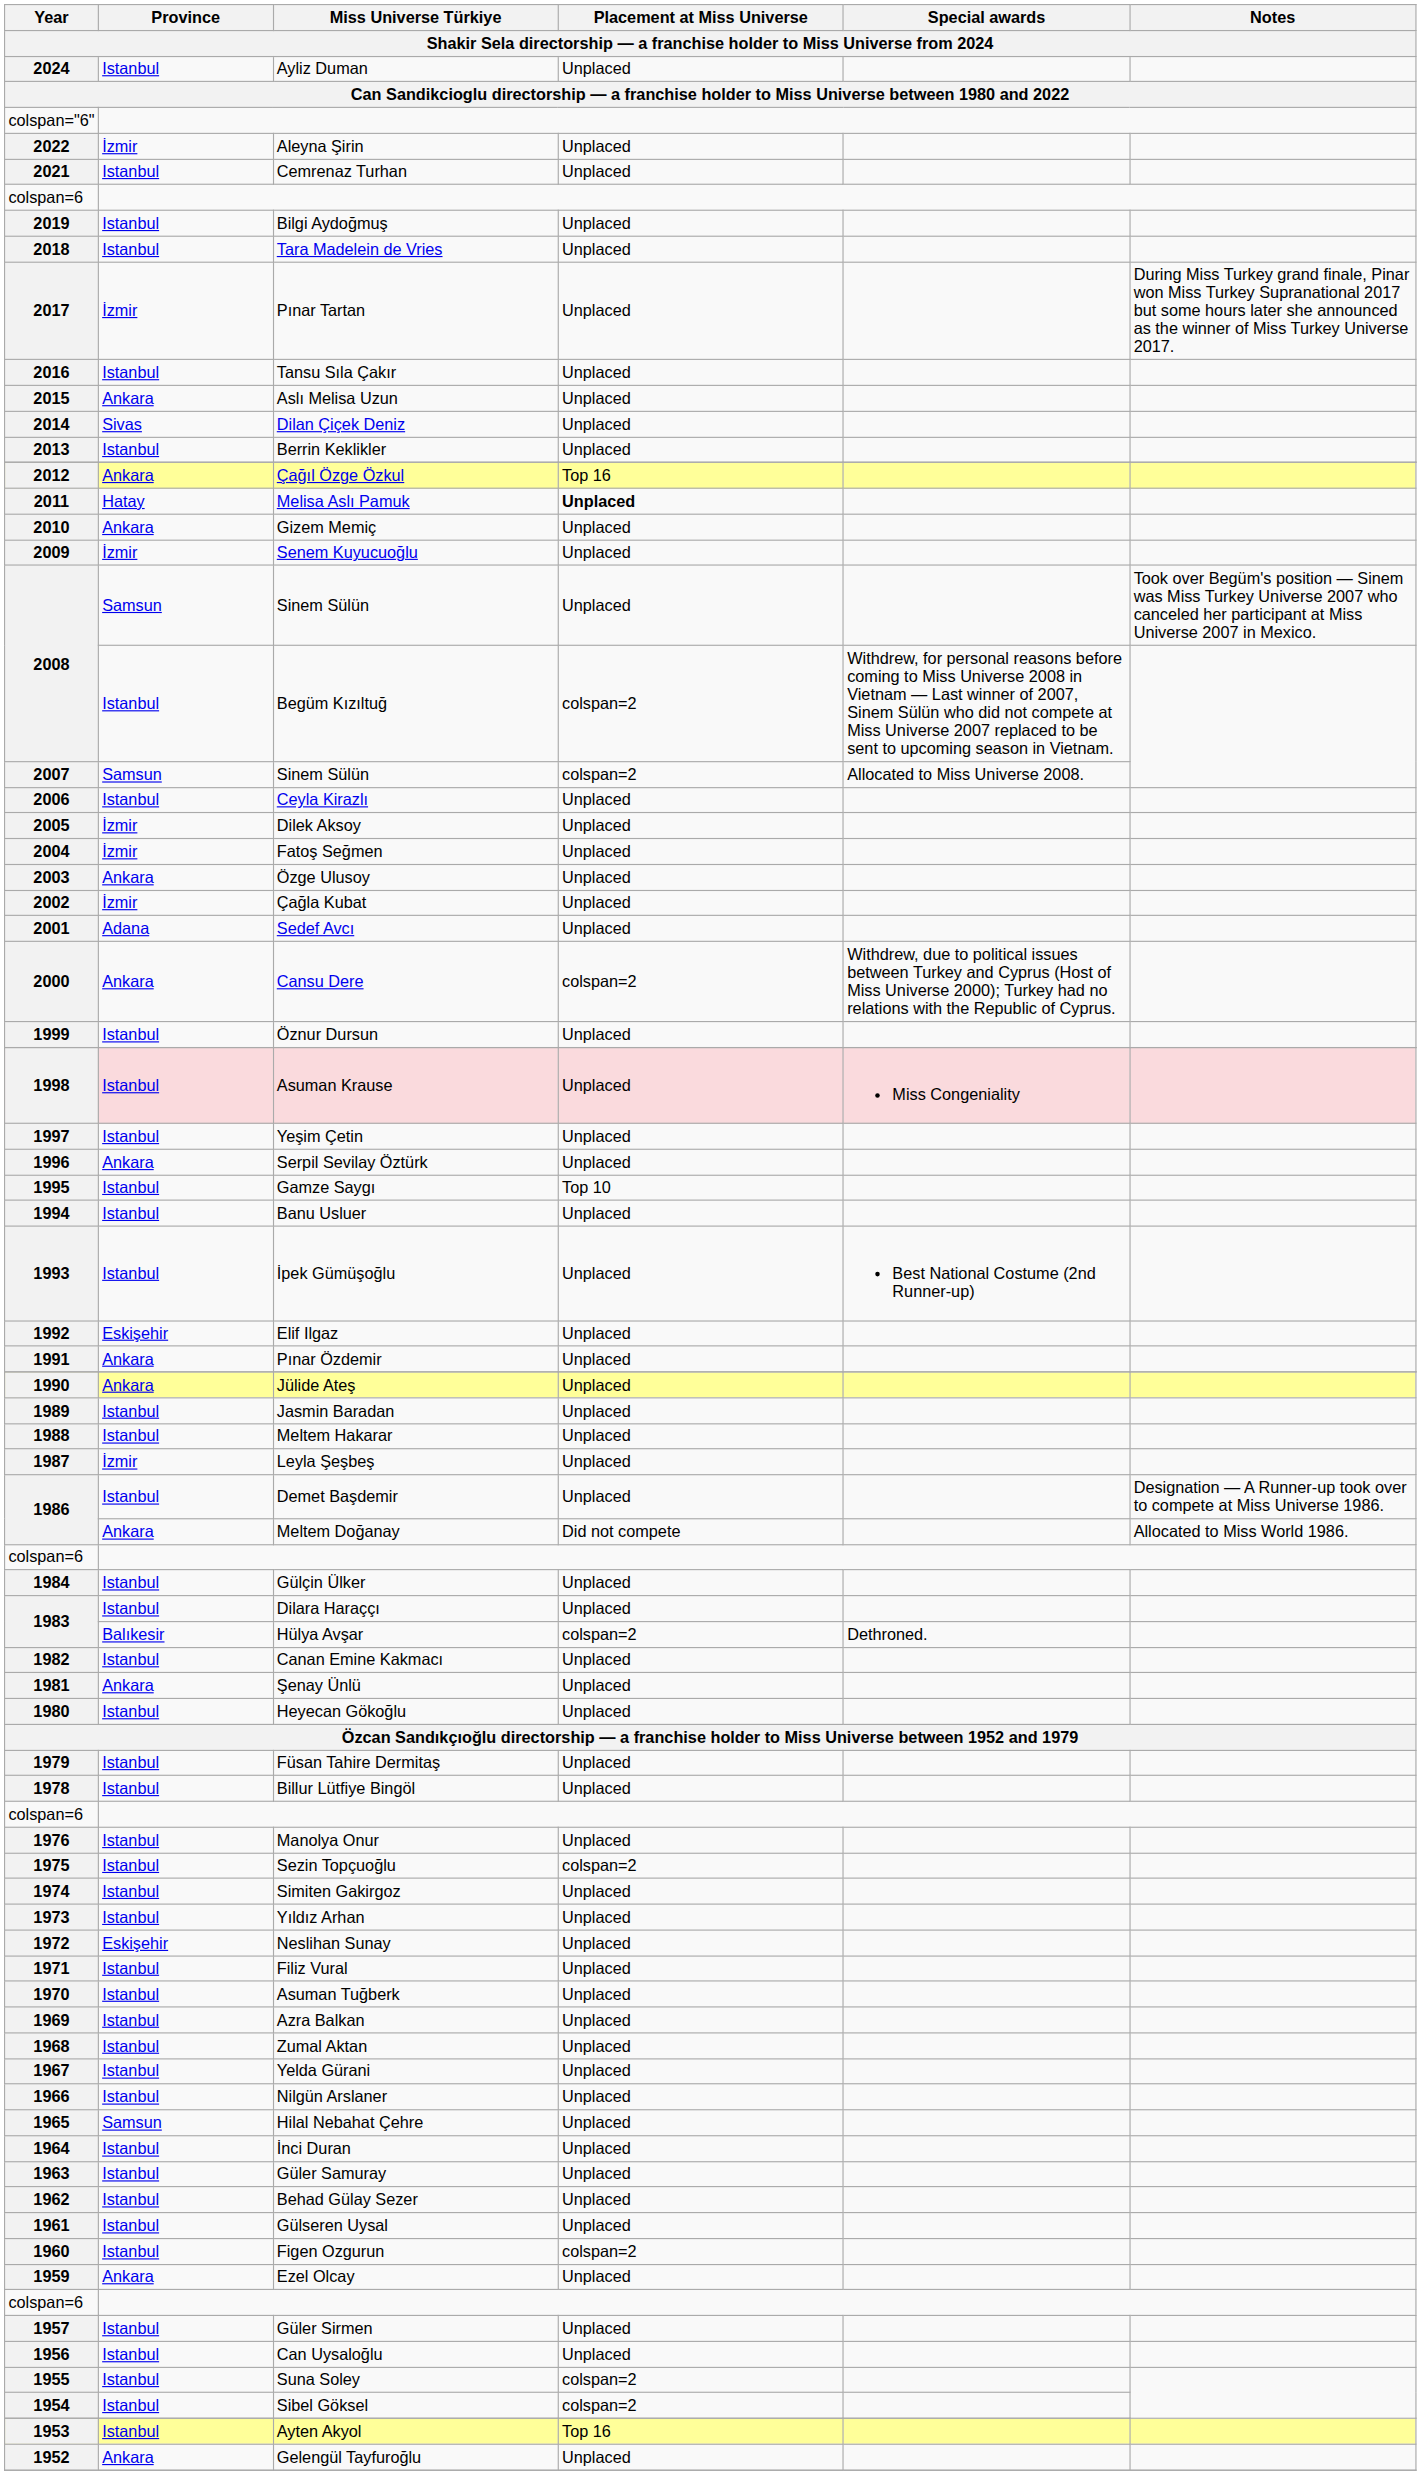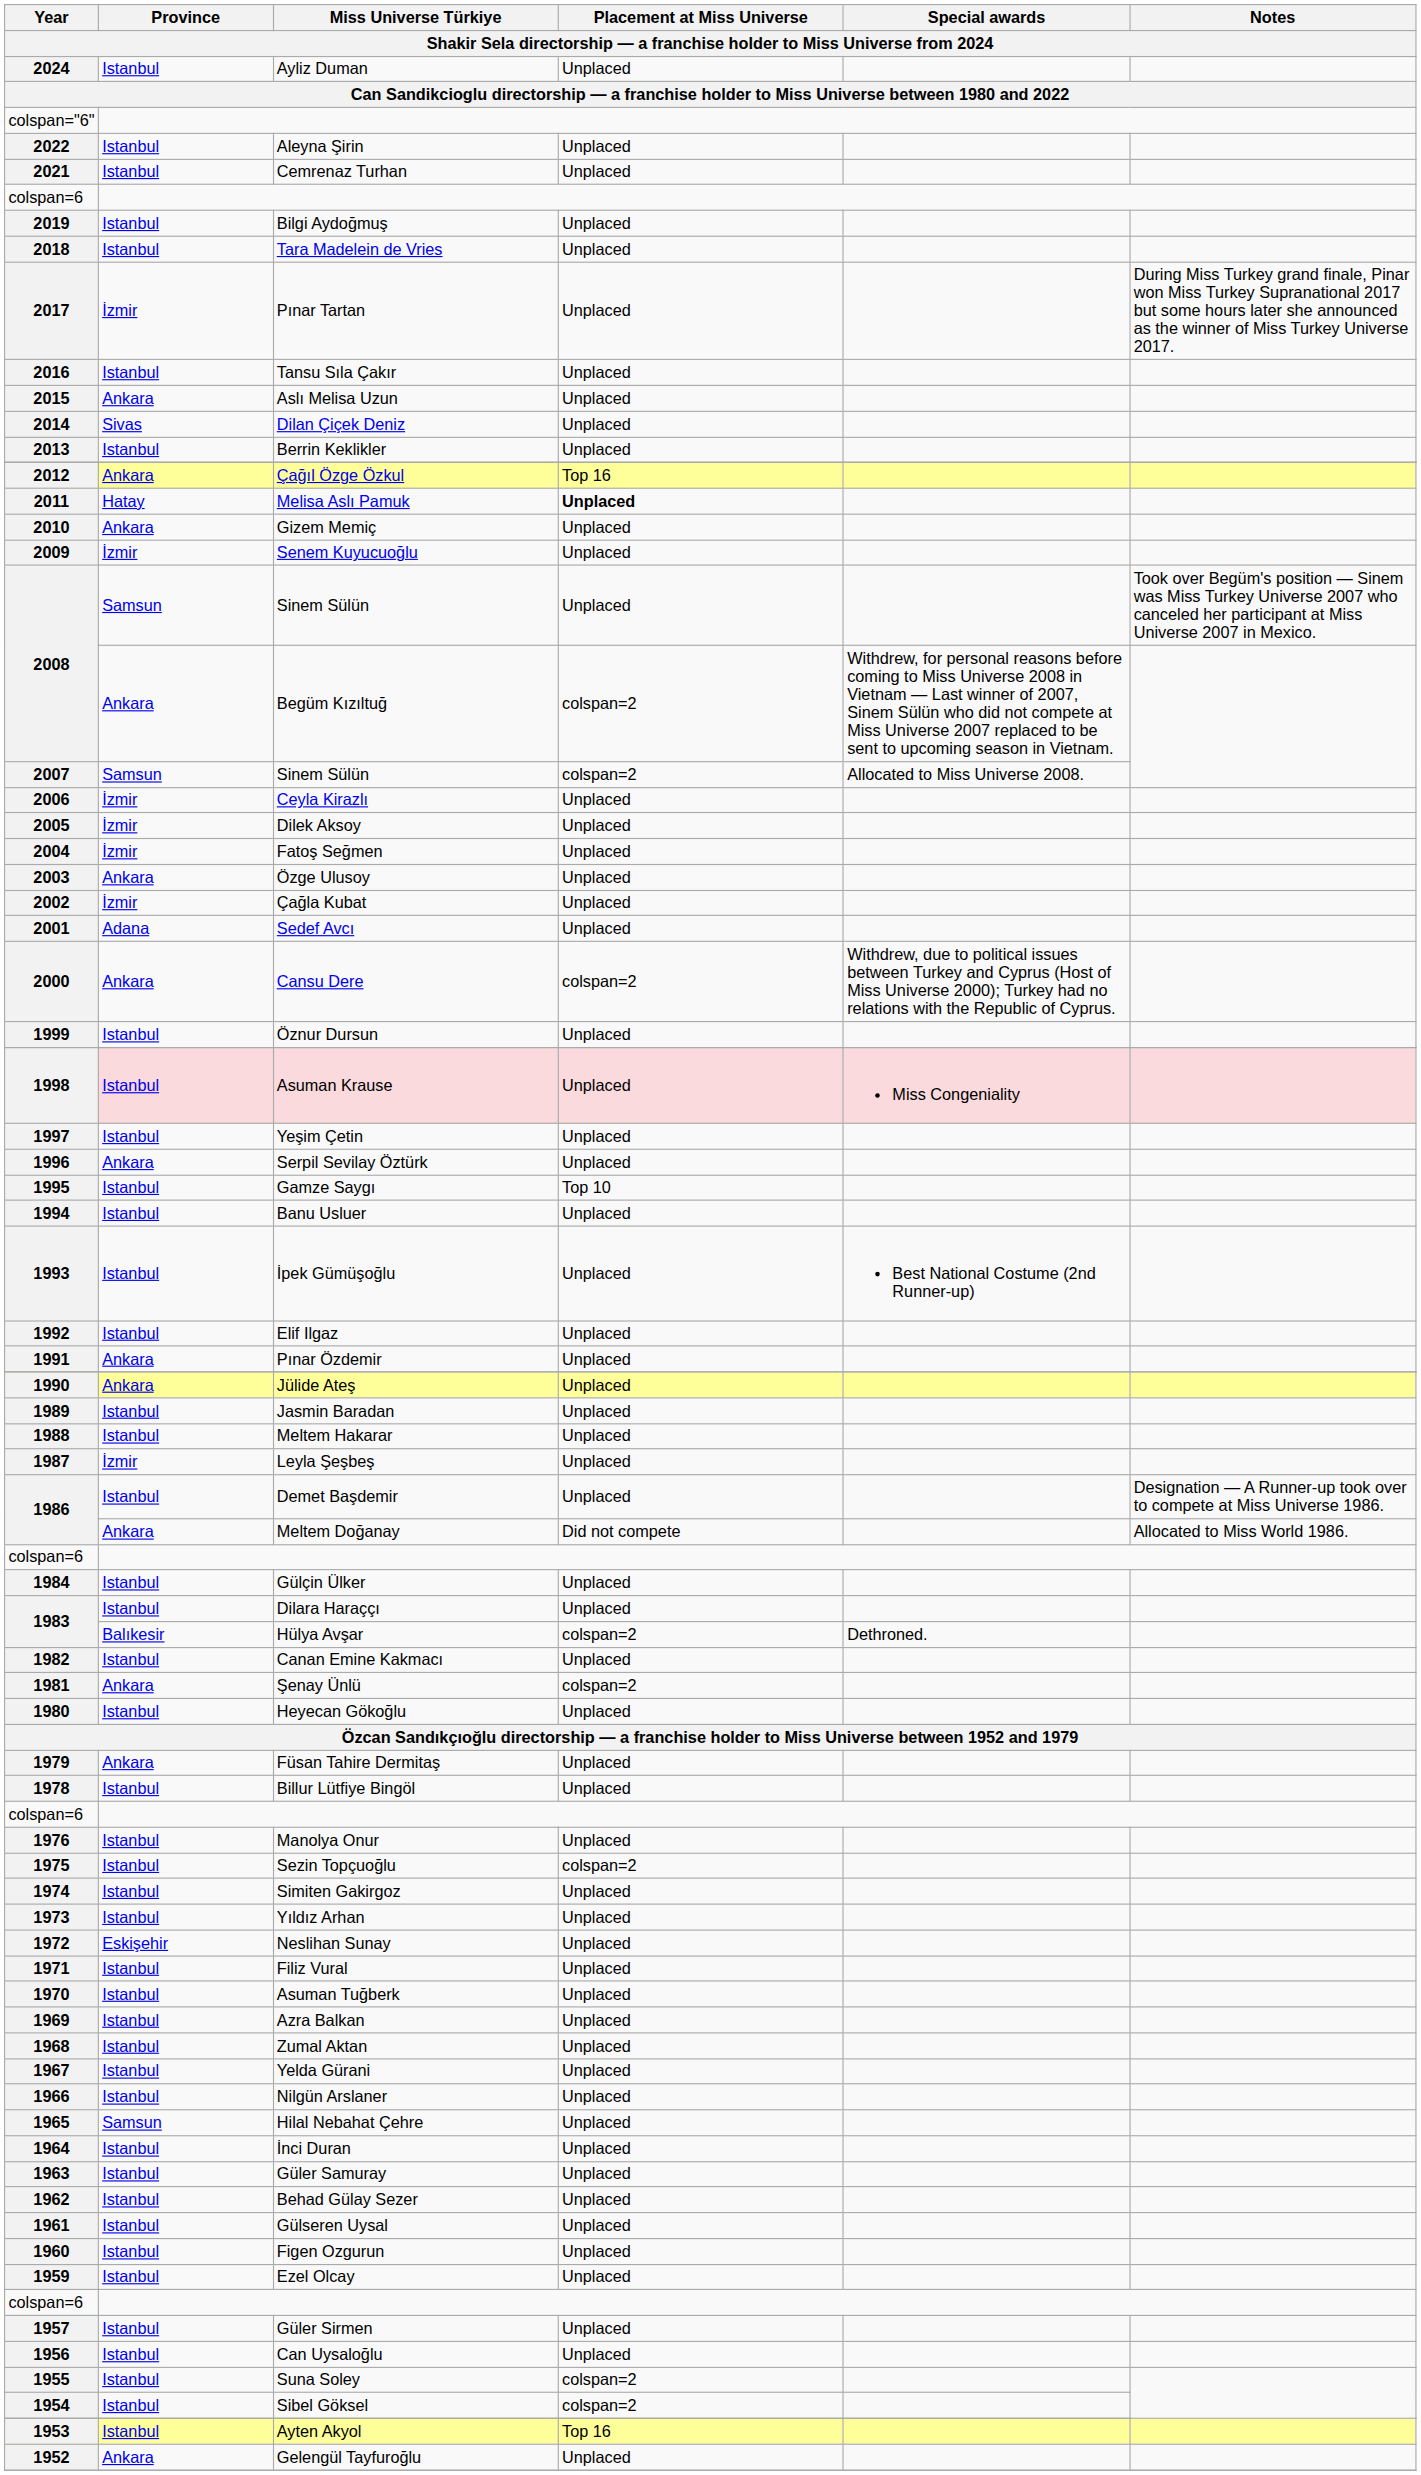2022 | Province: İzmir -> Istanbul
2008 / Begüm Kızıltuğ | Province: Istanbul -> Ankara
2006 | Province: Istanbul -> İzmir
1992 | Province: Eskişehir -> Istanbul
1981 | Placement at Miss Universe: Unplaced -> colspan=2
1979 | Province: Istanbul -> Ankara
1960 | Placement at Miss Universe: colspan=2 -> Unplaced
1959 | Province: Ankara -> Istanbul
